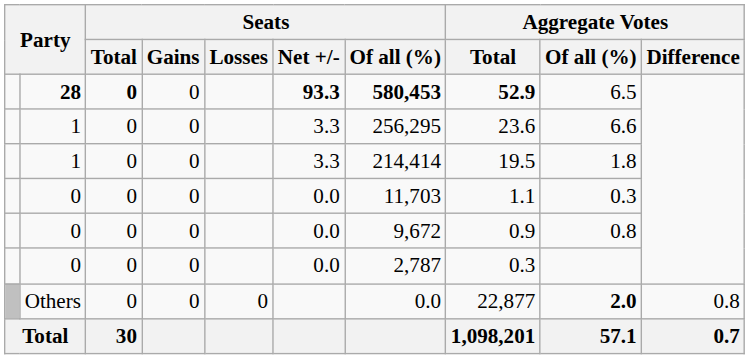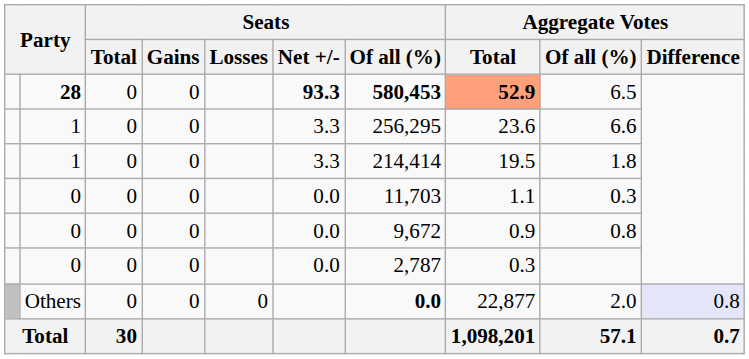28 | Seats / Total: bold -> normal
28 | Aggregate Votes / Total: no background -> lightsalmon background
Others | Seats / Of all (%): normal -> bold
Others | Aggregate Votes / Of all (%): bold -> normal
Others | Aggregate Votes / Difference: no background -> lavender background
